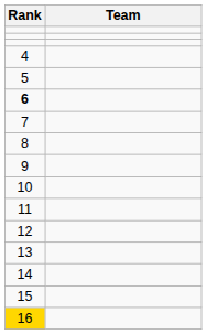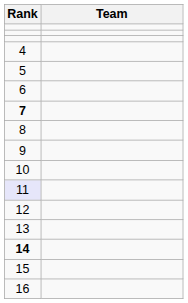row 7 | Rank: bold -> normal
row 8 | Rank: normal -> bold
row 12 | Rank: no background -> lavender background
row 15 | Rank: normal -> bold
row 17 | Rank: gold background -> no background
